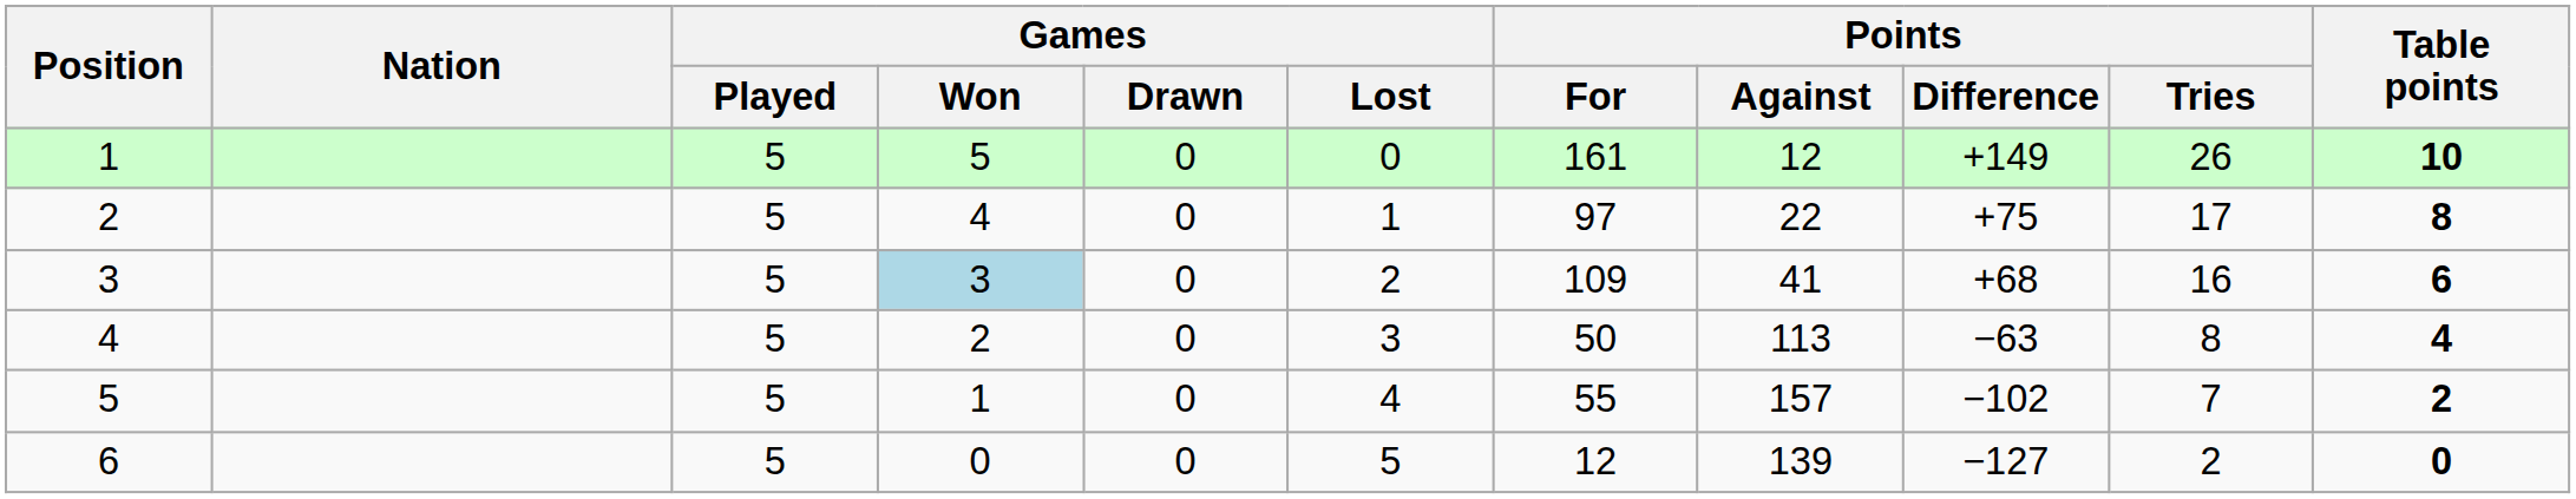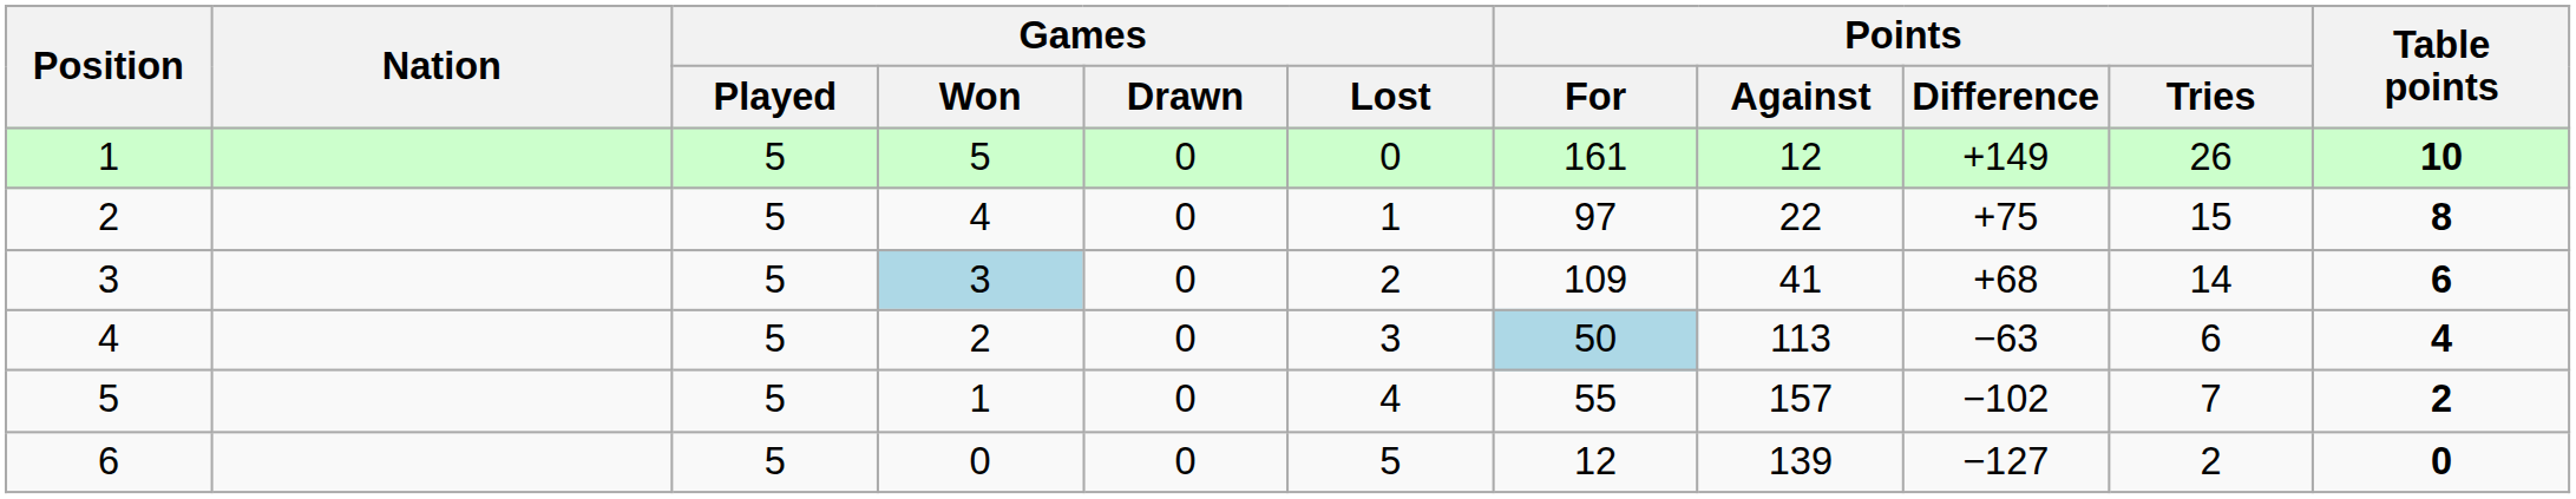row 4 | Points / Tries: 17 -> 15
row 5 | Points / Tries: 16 -> 14
row 6 | Points / For: no background -> lightblue background
row 6 | Points / Tries: 8 -> 6
